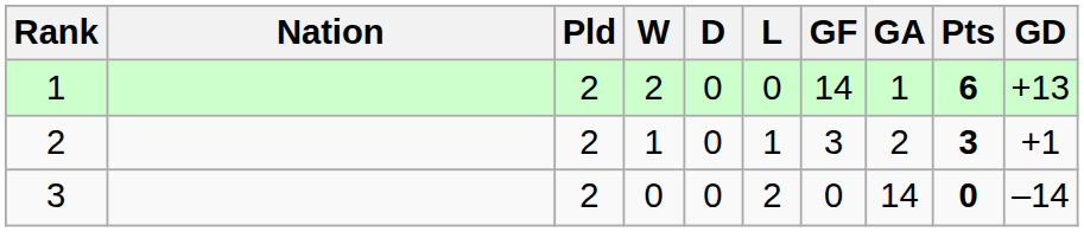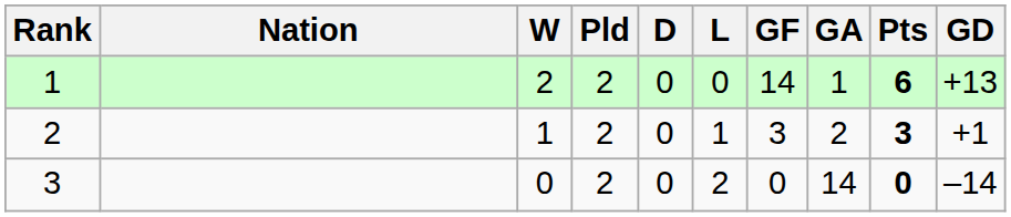columns swapped: Pld <-> W
